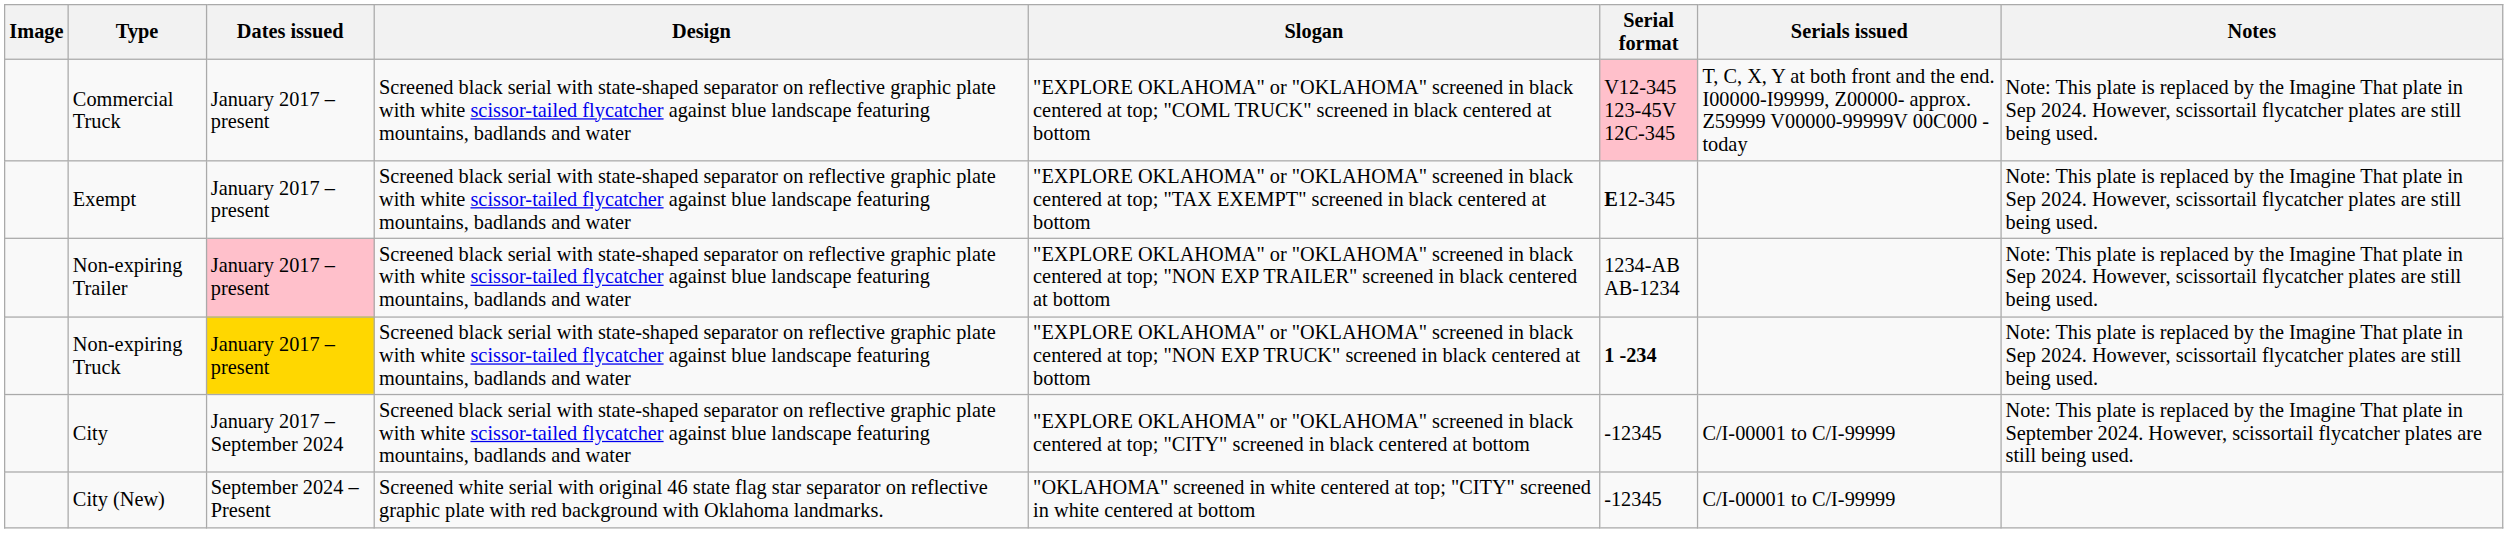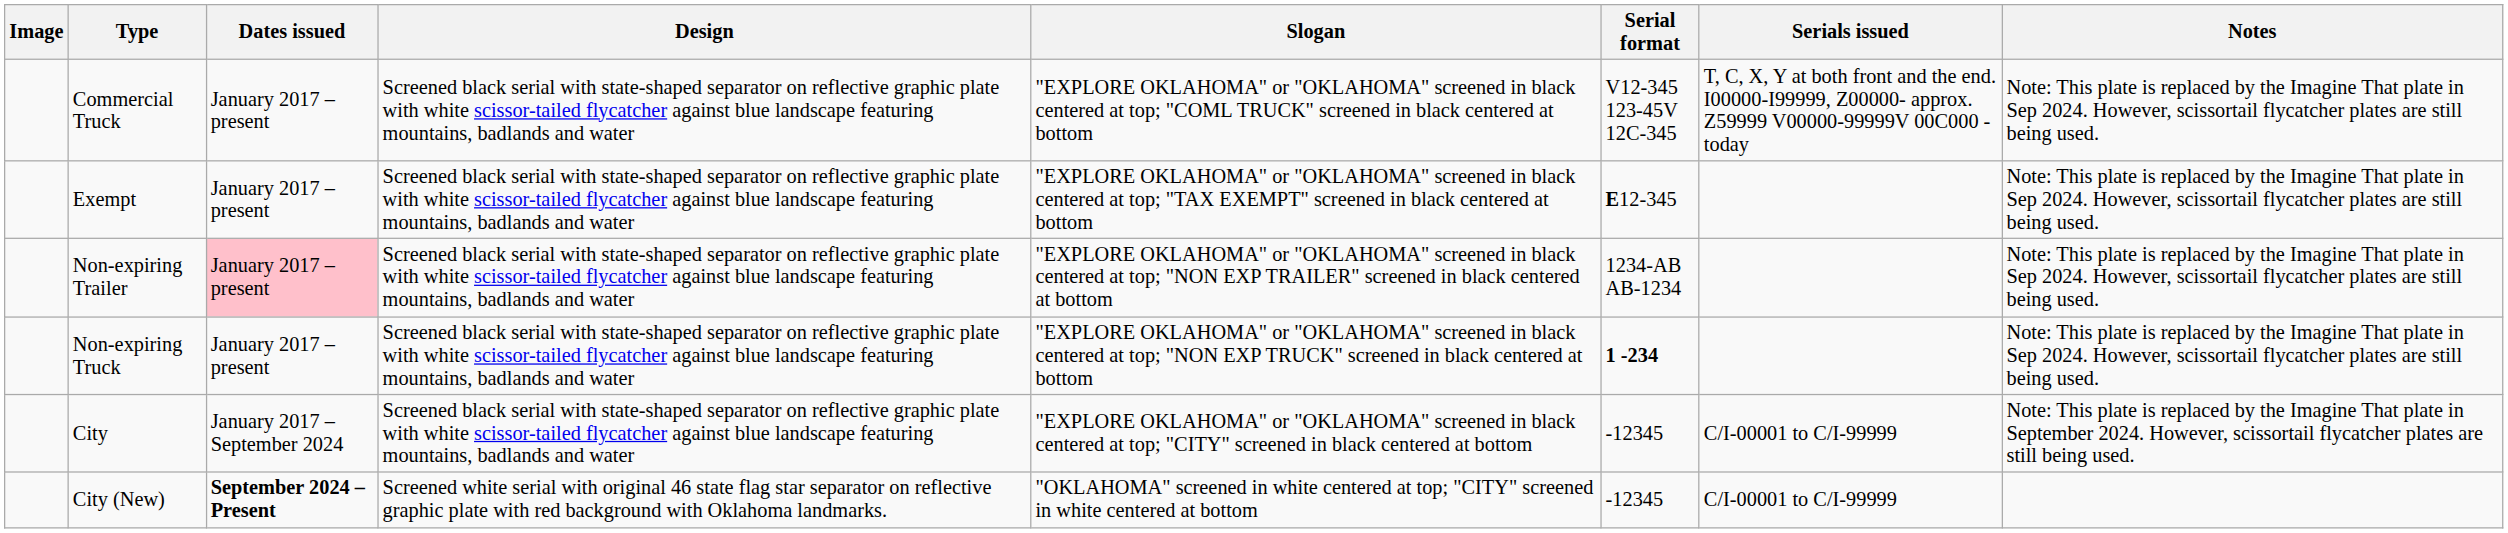Commercial Truck | Serial format: pink background -> no background
Non-expiring Truck | Dates issued: gold background -> no background
City (New) | Dates issued: normal -> bold
